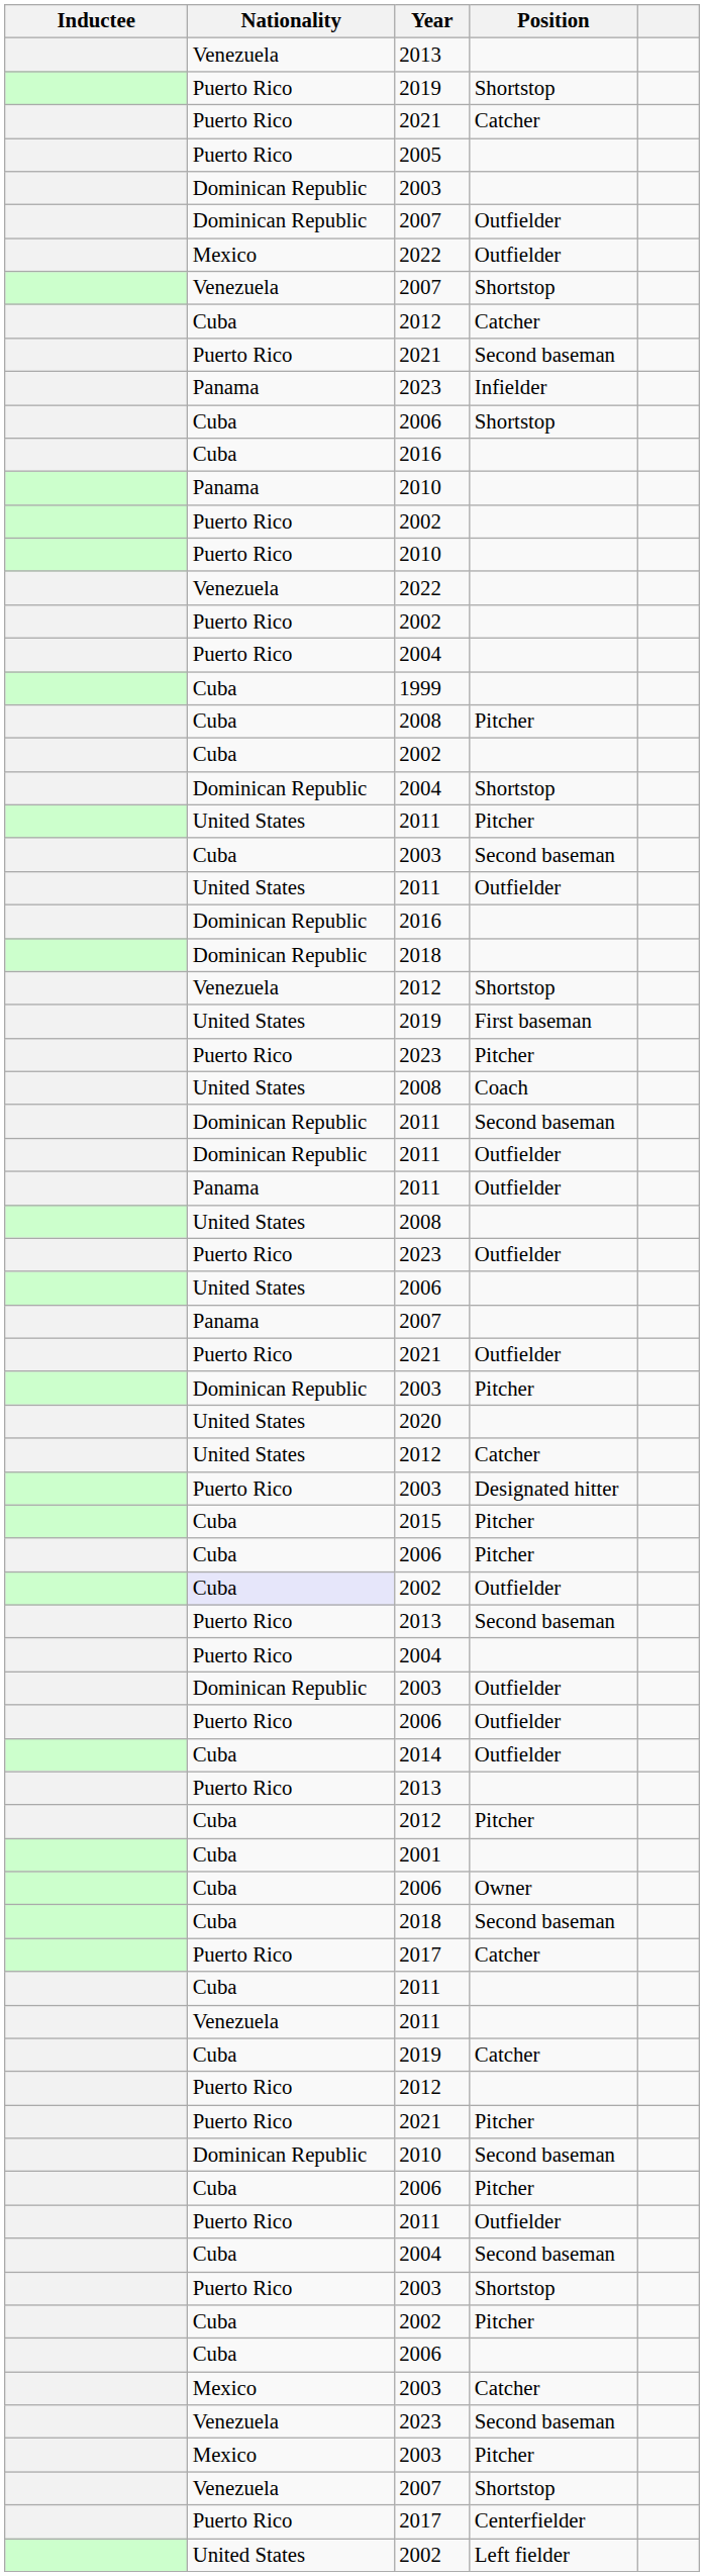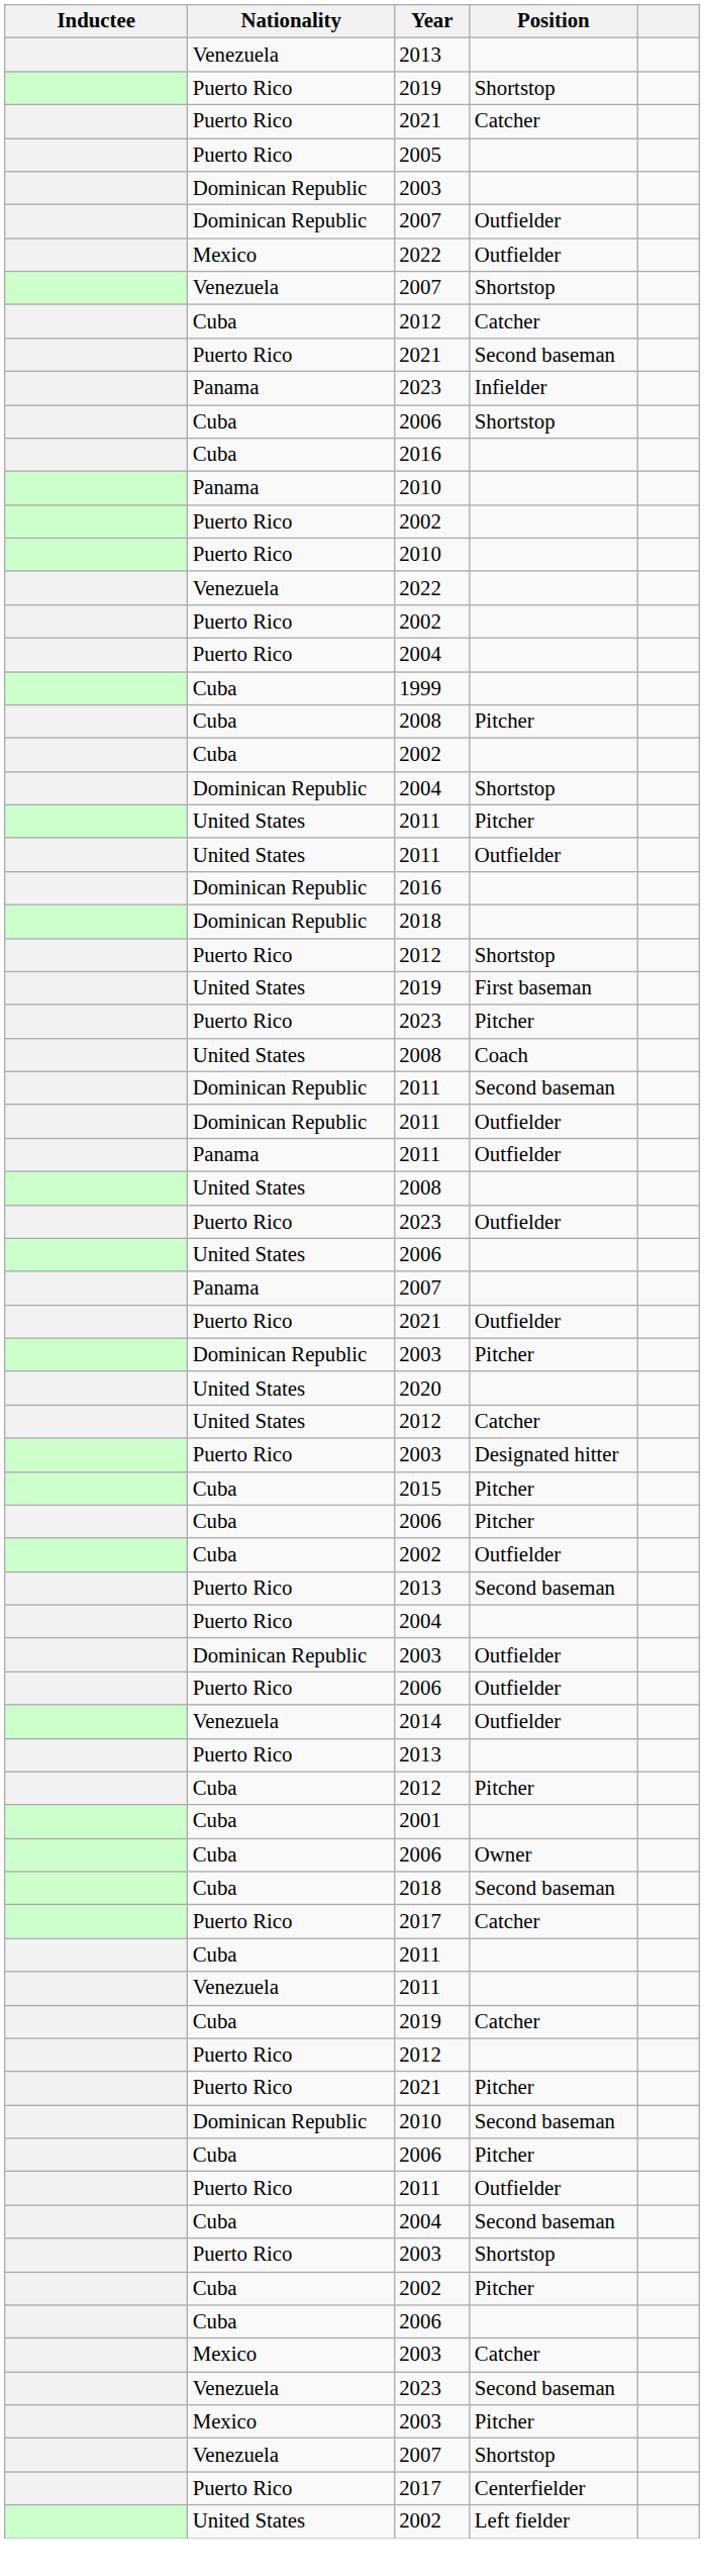- row: Cuba | 2003 | Second baseman
2012 / Shortstop | Nationality: Venezuela -> Puerto Rico
2002 / Outfielder | Nationality: lavender background -> no background
2014 | Nationality: Cuba -> Venezuela
